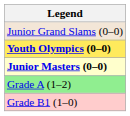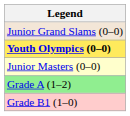row 4 | column 1: bold -> normal
